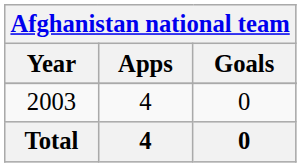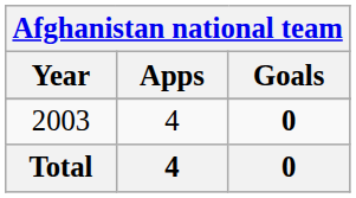2003 | Goals: normal -> bold
